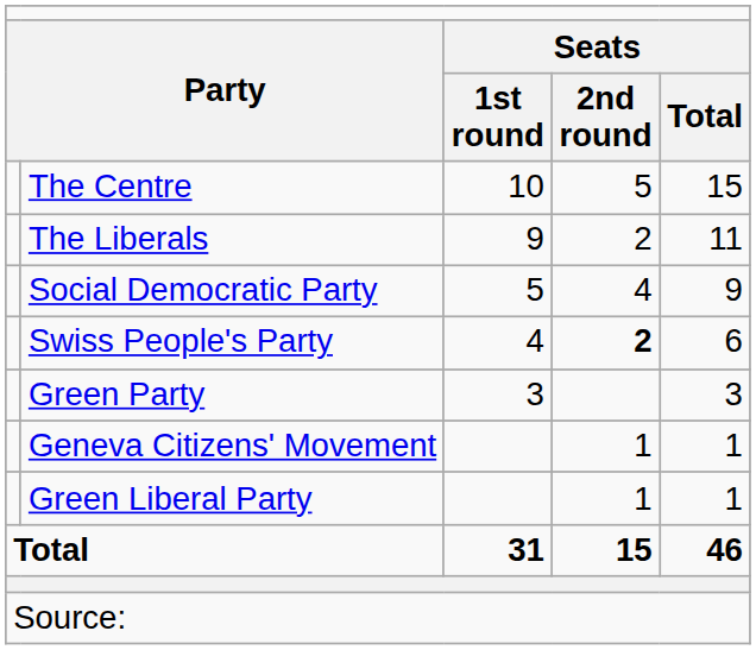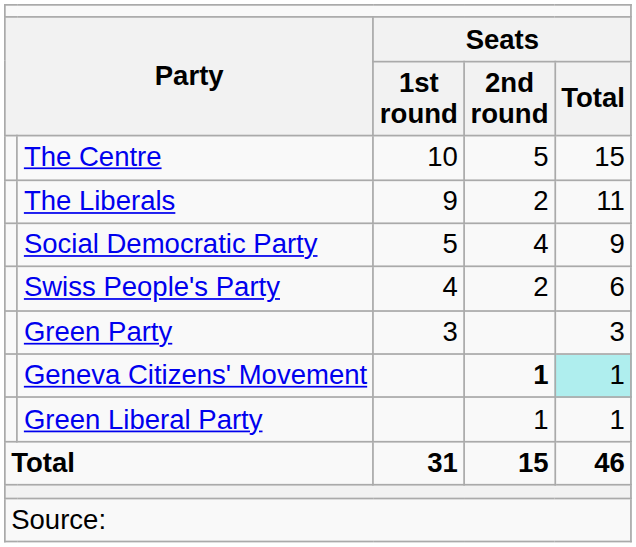Swiss People's Party | column 4: bold -> normal
Geneva Citizens' Movement | column 4: normal -> bold
Geneva Citizens' Movement | column 5: no background -> paleturquoise background
